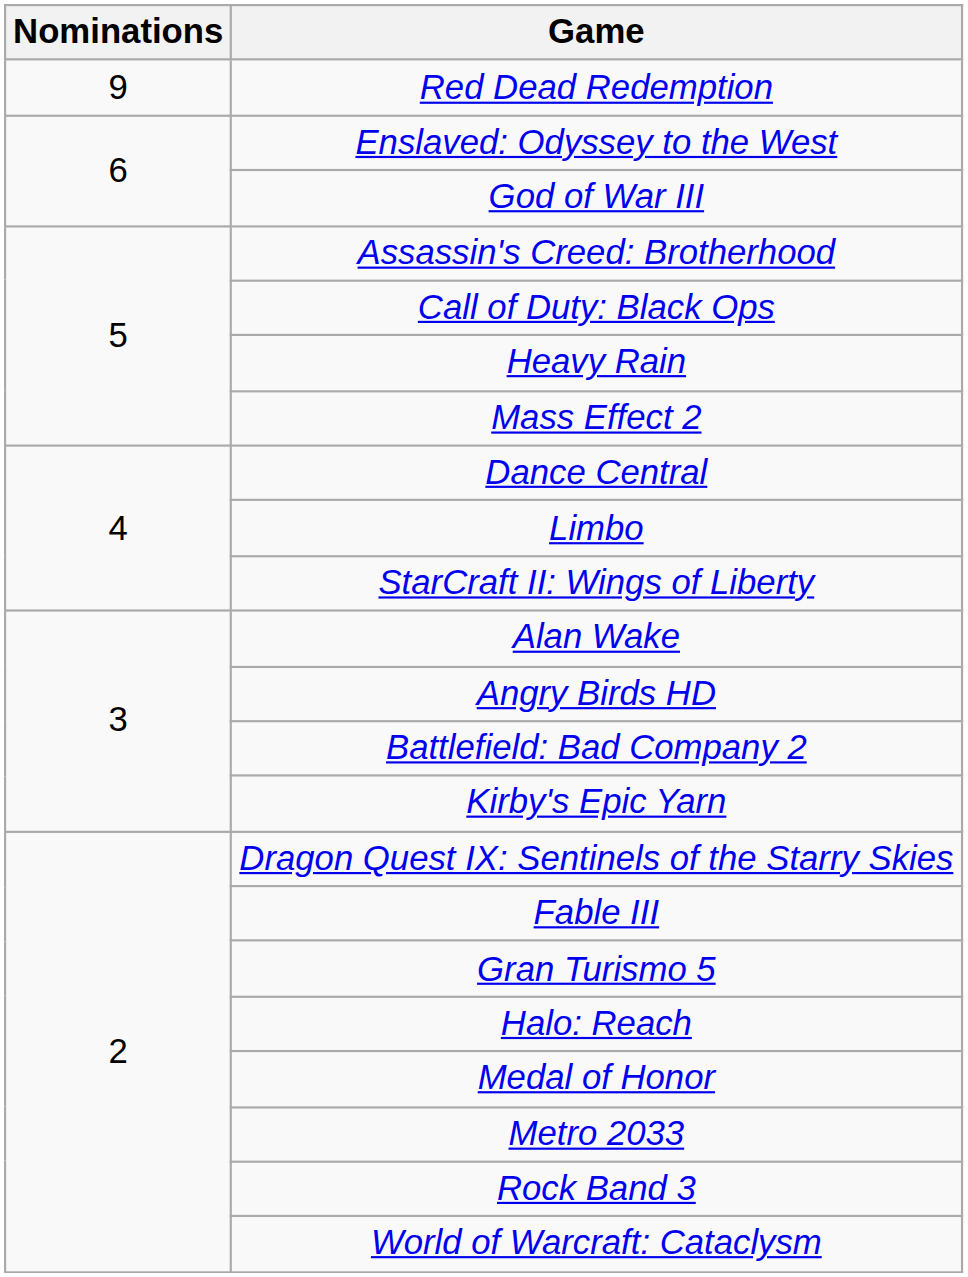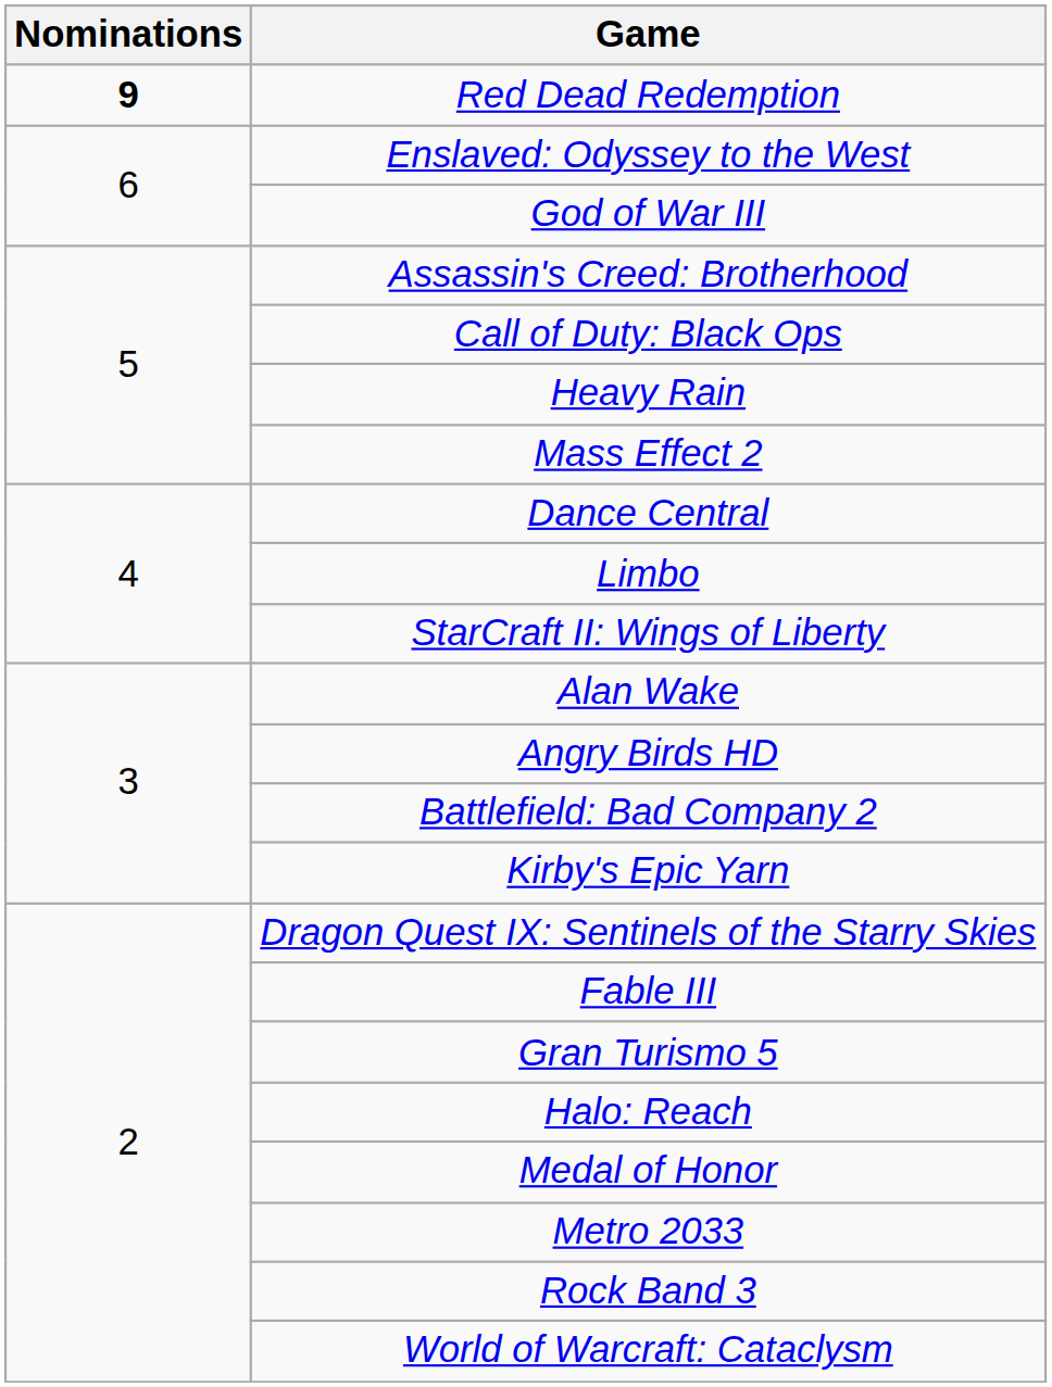Red Dead Redemption | Nominations: normal -> bold
